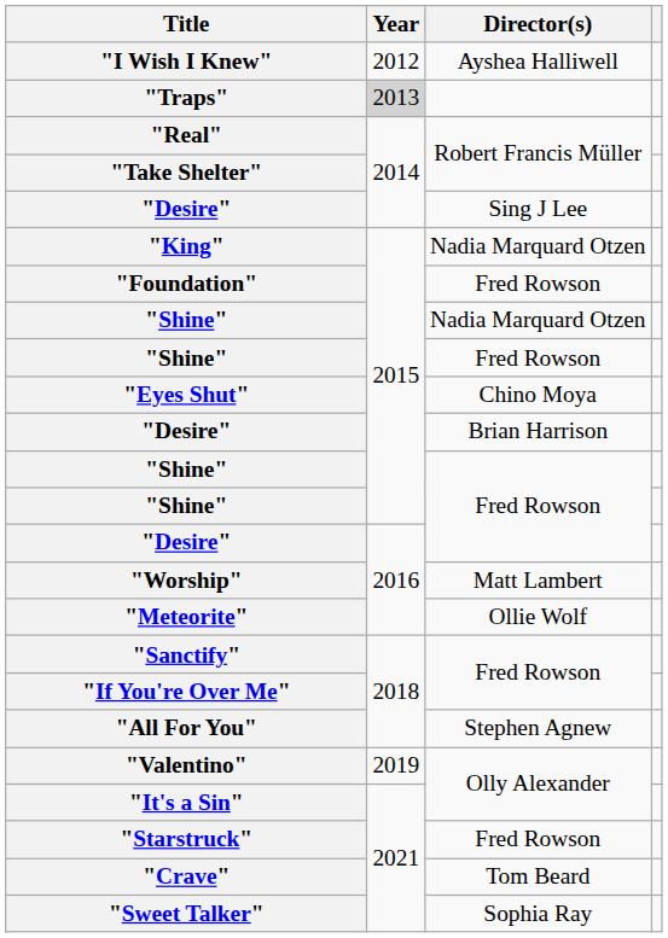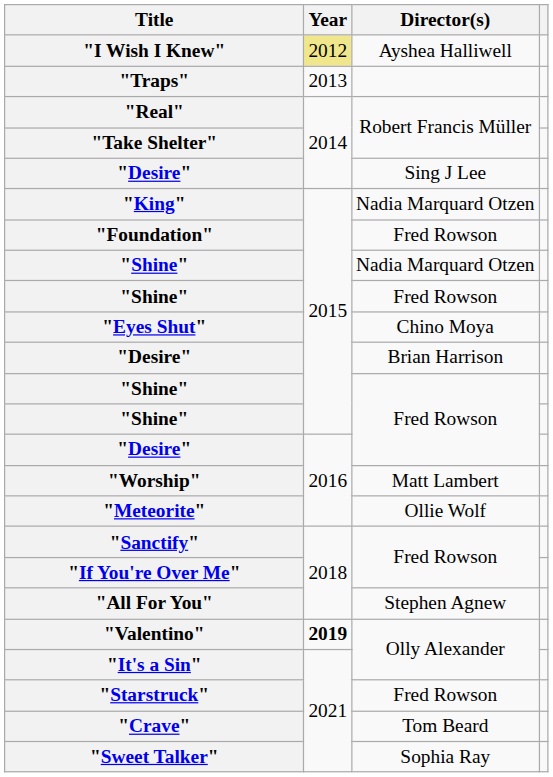"I Wish I Knew" | Year: no background -> khaki background
"Traps" | Year: lightgrey background -> no background
"Valentino" | Year: normal -> bold
